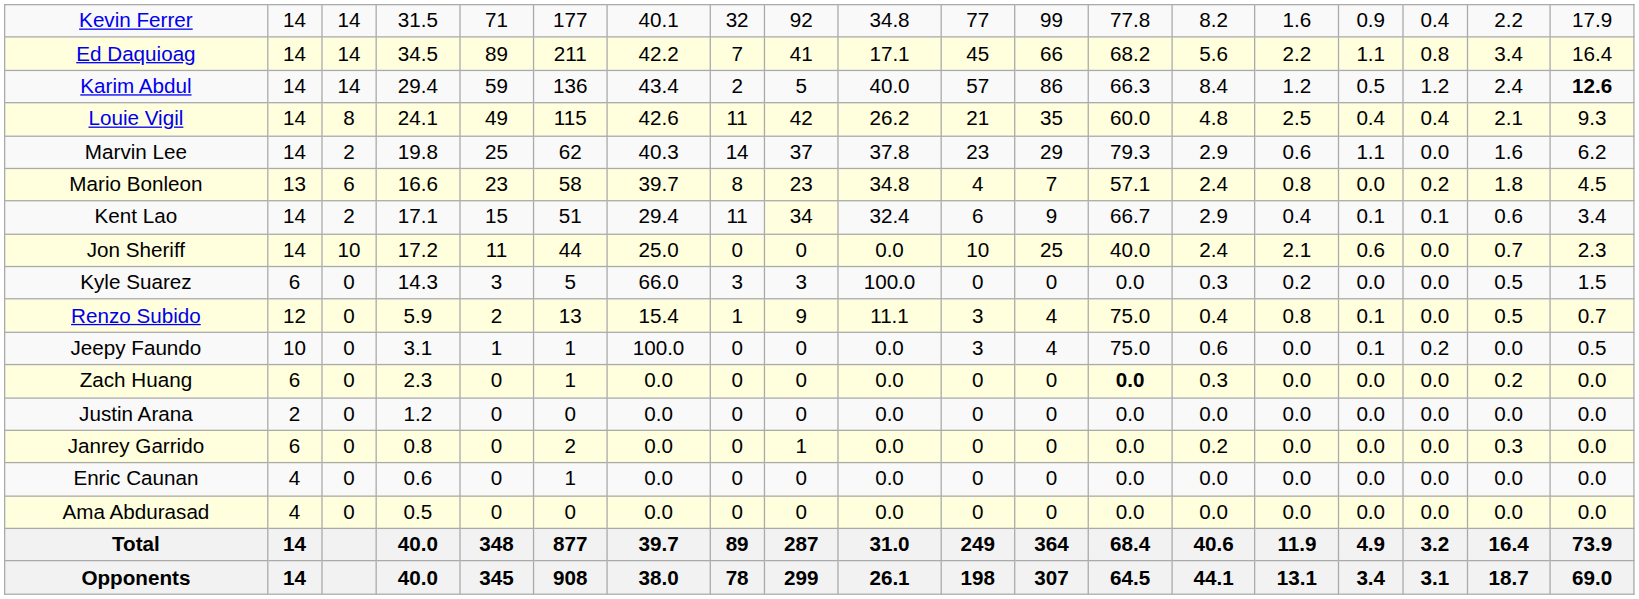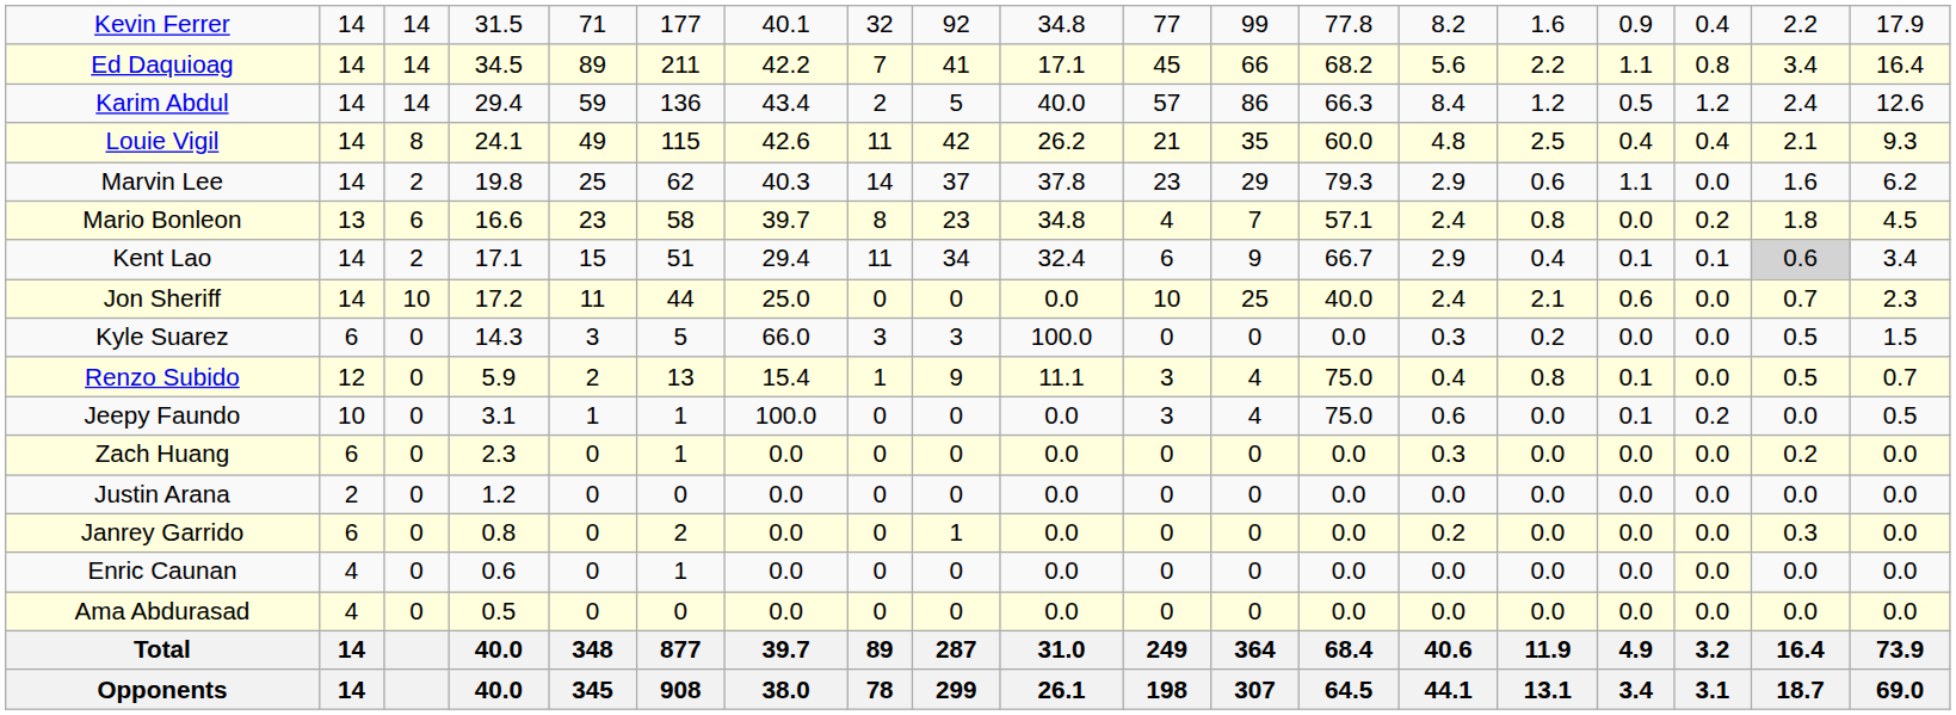Karim Abdul | column 19: bold -> normal
Kent Lao | column 9: lightyellow background -> no background
Kent Lao | column 18: no background -> lightgrey background
Zach Huang | column 13: bold -> normal
Enric Caunan | column 17: no background -> lightyellow background
